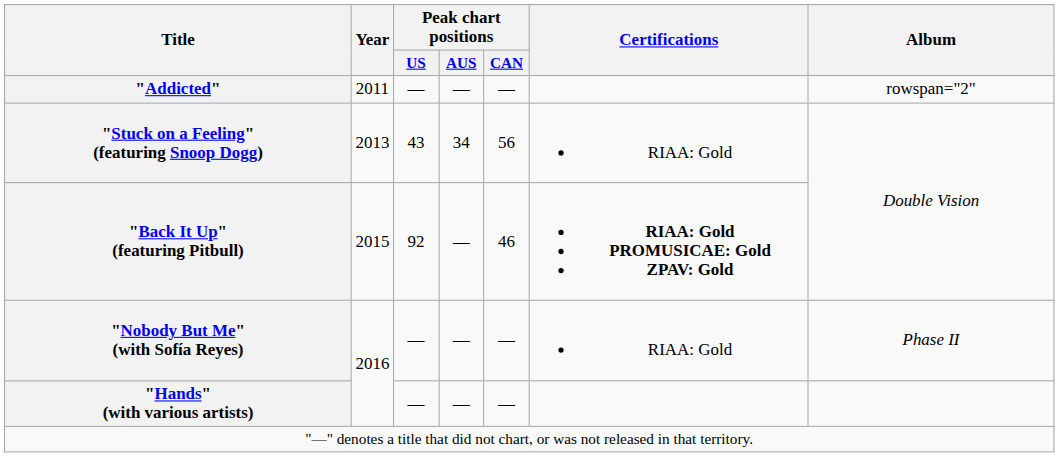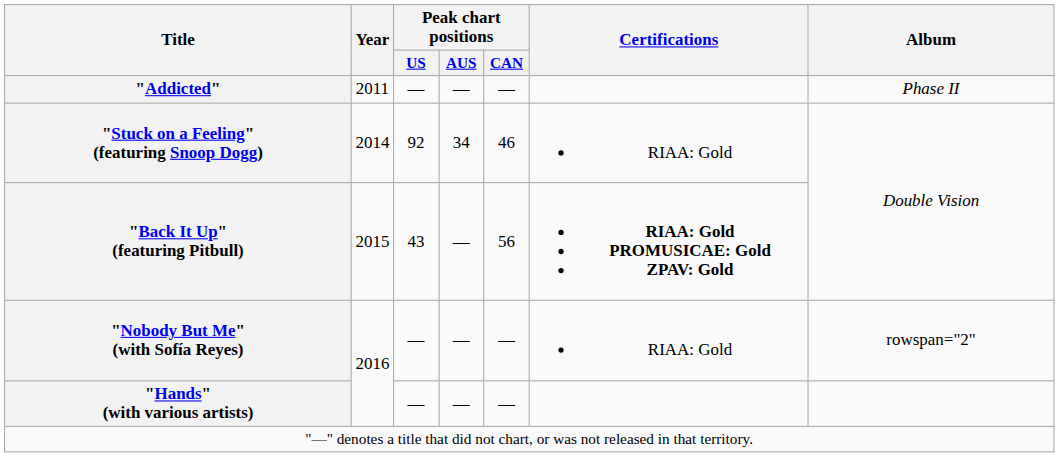"Addicted" | Album: rowspan="2" -> Phase II
"Stuck on a Feeling" (featuring Snoop Dogg) | Year: 2013 -> 2014
"Stuck on a Feeling" (featuring Snoop Dogg) | Peak chart positions / US: 43 -> 92
"Stuck on a Feeling" (featuring Snoop Dogg) | Peak chart positions / CAN: 56 -> 46
"Back It Up" (featuring Pitbull) | Peak chart positions / US: 92 -> 43
"Back It Up" (featuring Pitbull) | Peak chart positions / CAN: 46 -> 56
"Nobody But Me" (with Sofía Reyes) | Album: Phase II -> rowspan="2"
